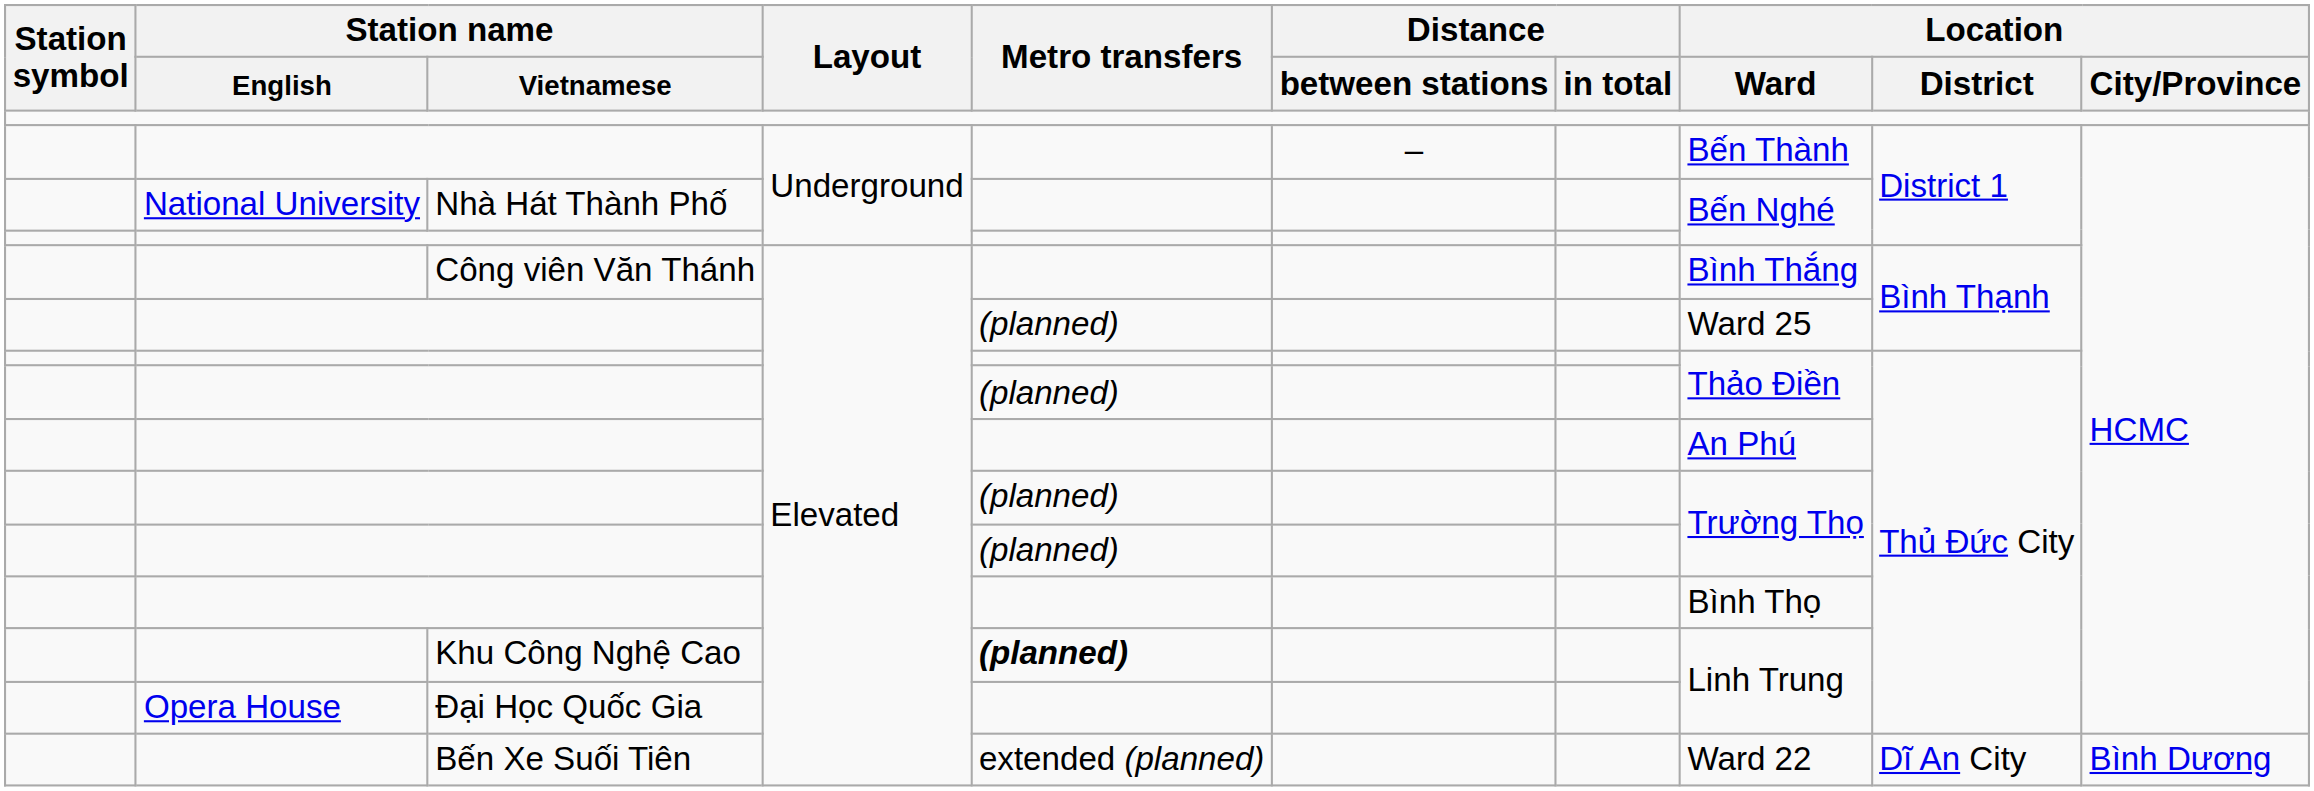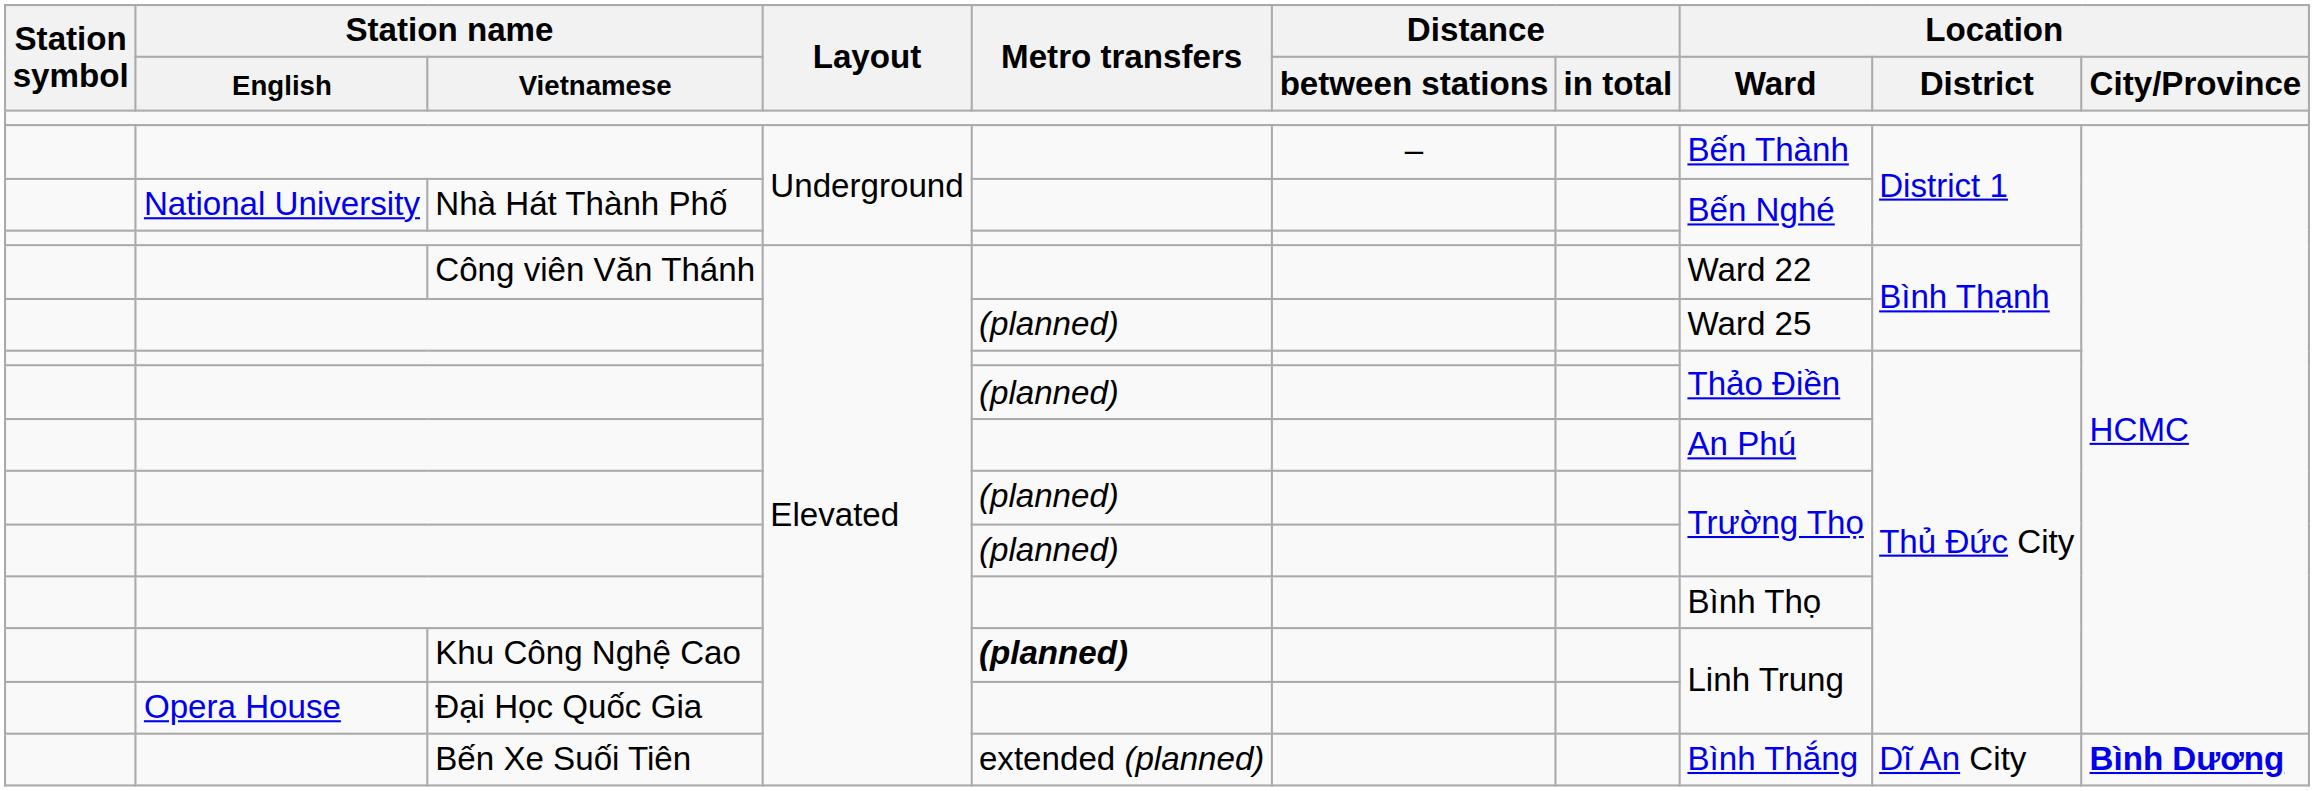Công viên Văn Thánh | Location / Ward: Bình Thắng -> Ward 22
Bến Xe Suối Tiên | Location / Ward: Ward 22 -> Bình Thắng
Bến Xe Suối Tiên | Location / City/Province: normal -> bold
